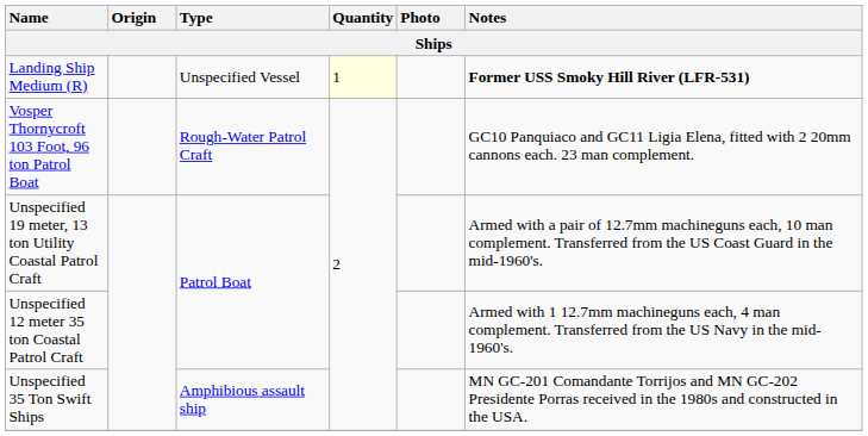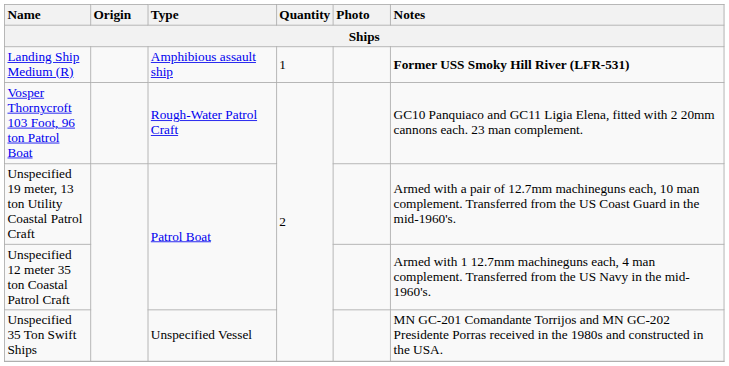Landing Ship Medium (R) | Type: Unspecified Vessel -> Amphibious assault ship
Landing Ship Medium (R) | Quantity: lightyellow background -> no background
Unspecified 35 Ton Swift Ships | Type: Amphibious assault ship -> Unspecified Vessel
